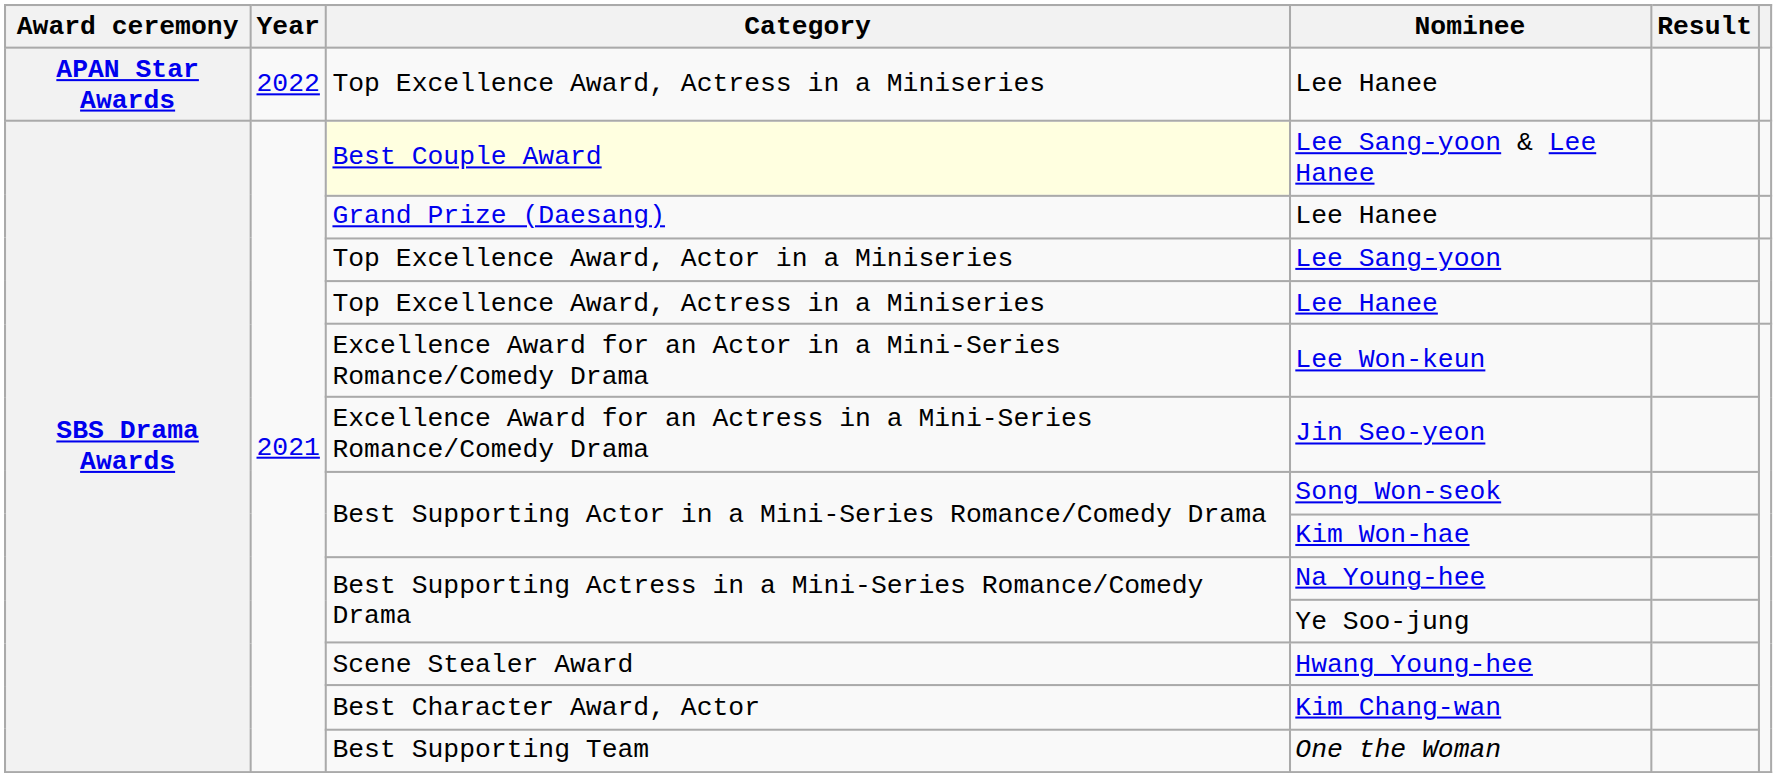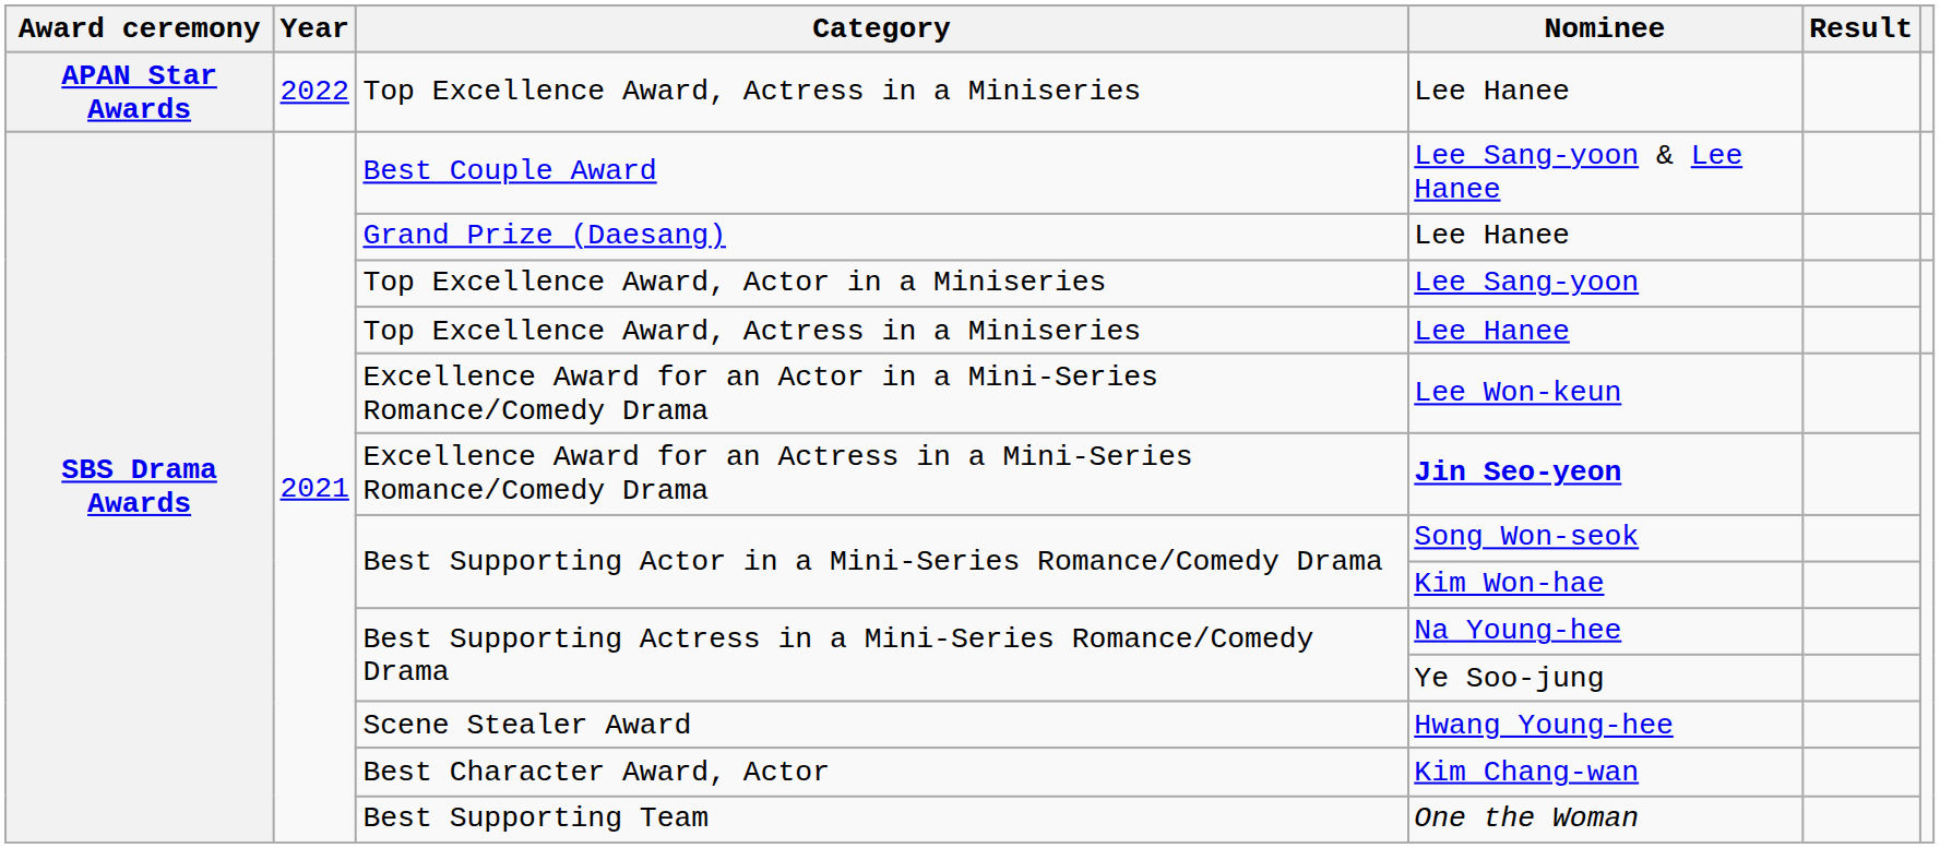Lee Sang-yoon & Lee Hanee | Category: lightyellow background -> no background
Jin Seo-yeon | Nominee: normal -> bold
